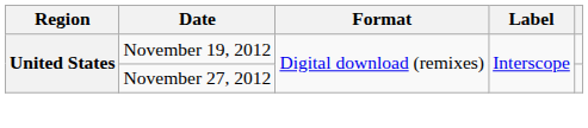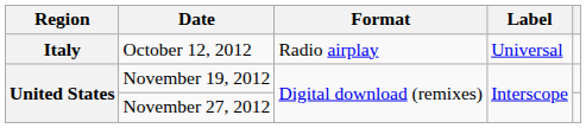+ row: Italy | October 12, 2012 | Radio airplay | Universal
